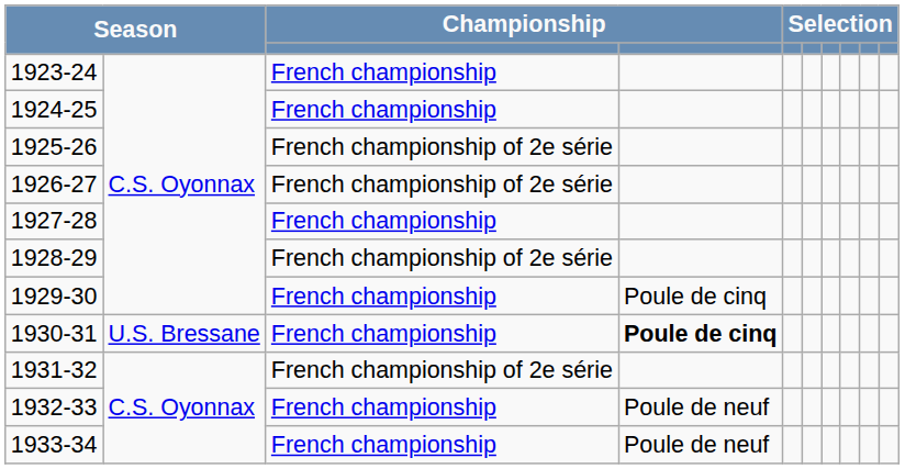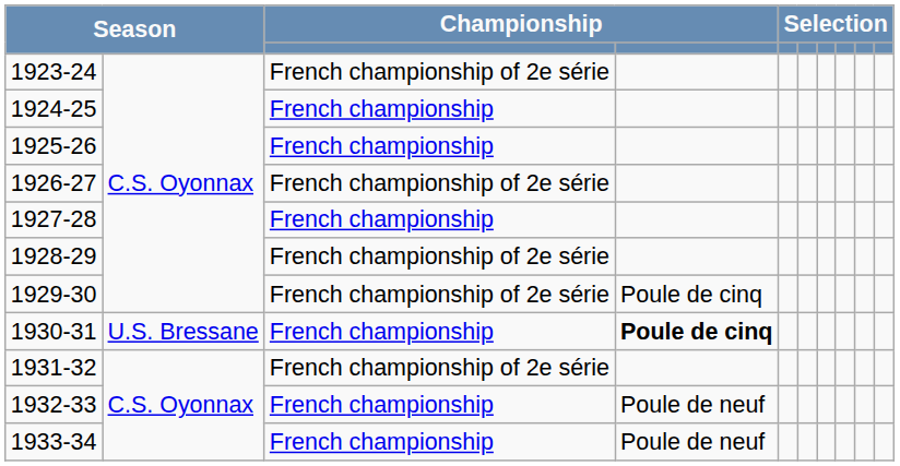1923-24 | column 3: French championship -> French championship of 2e série
1925-26 | column 3: French championship of 2e série -> French championship
1929-30 | column 3: French championship -> French championship of 2e série
